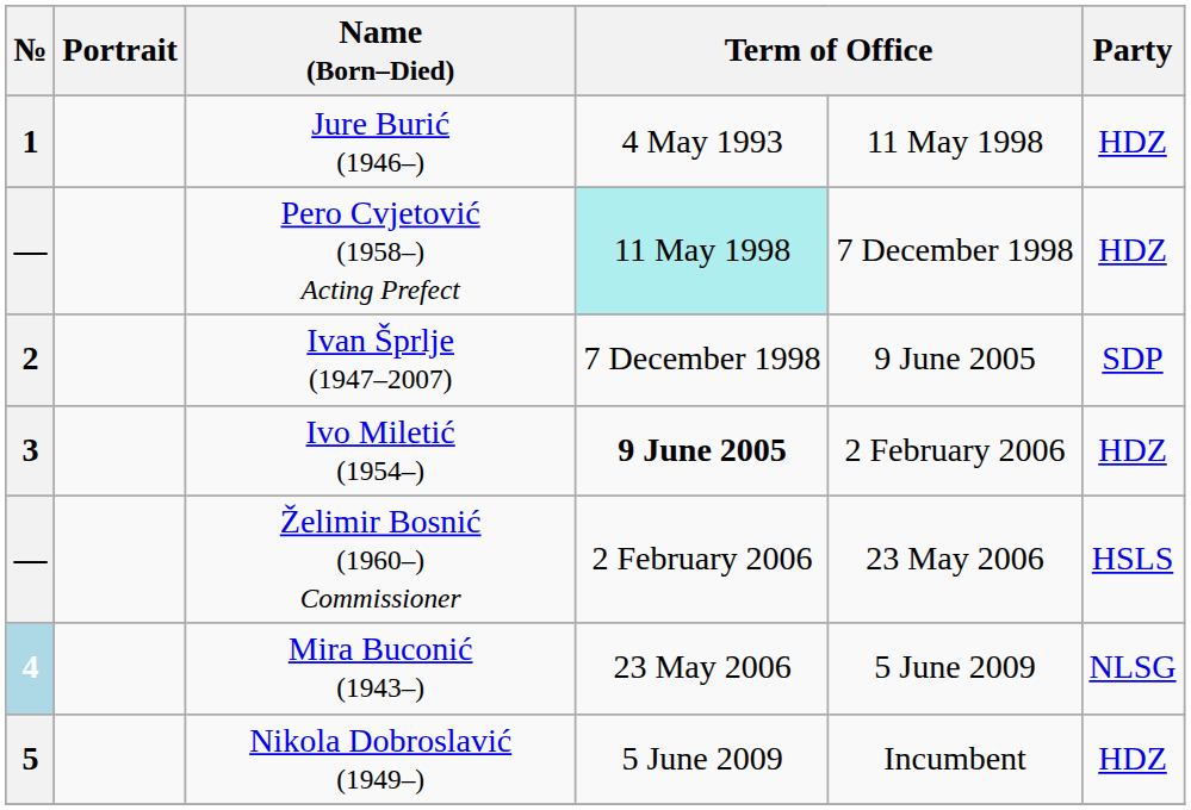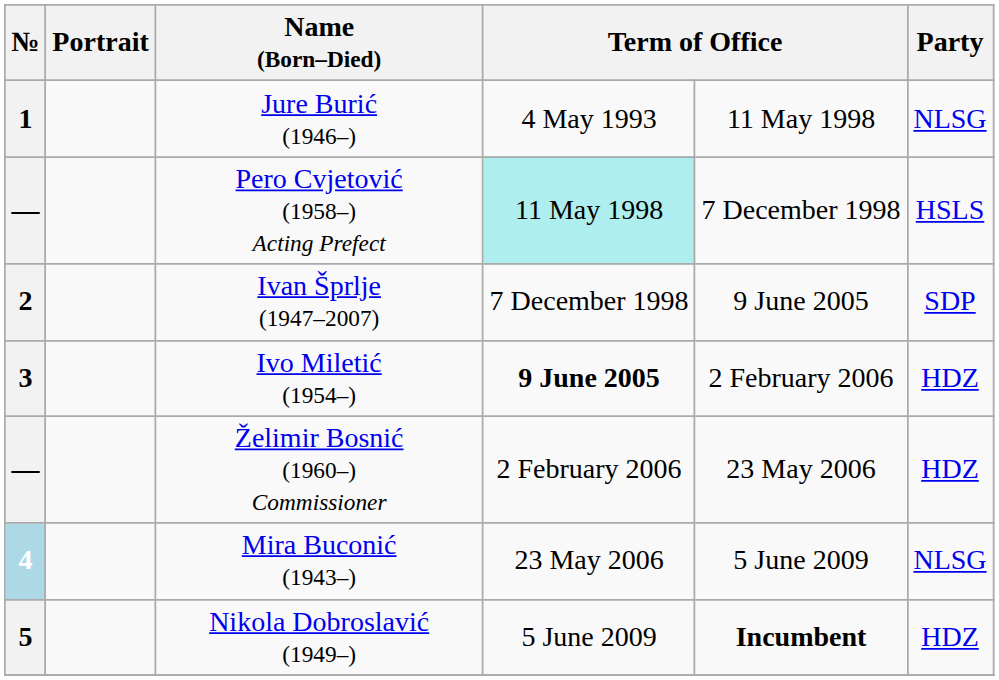Jure Burić (1946–) | Party: HDZ -> NLSG
Pero Cvjetović (1958–) Acting Prefect | Party: HDZ -> HSLS
Želimir Bosnić (1960–) Commissioner | Party: HSLS -> HDZ
Nikola Dobroslavić (1949–) | column 5: normal -> bold
